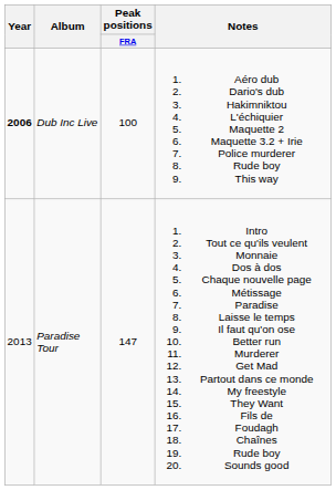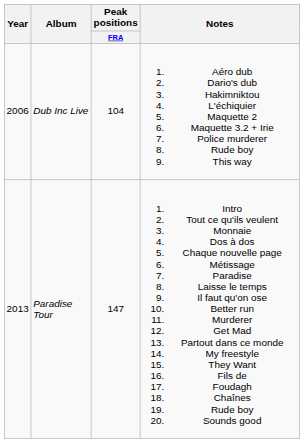Dub Inc Live | Year: bold -> normal
Dub Inc Live | Peak positions / FRA: 100 -> 104
